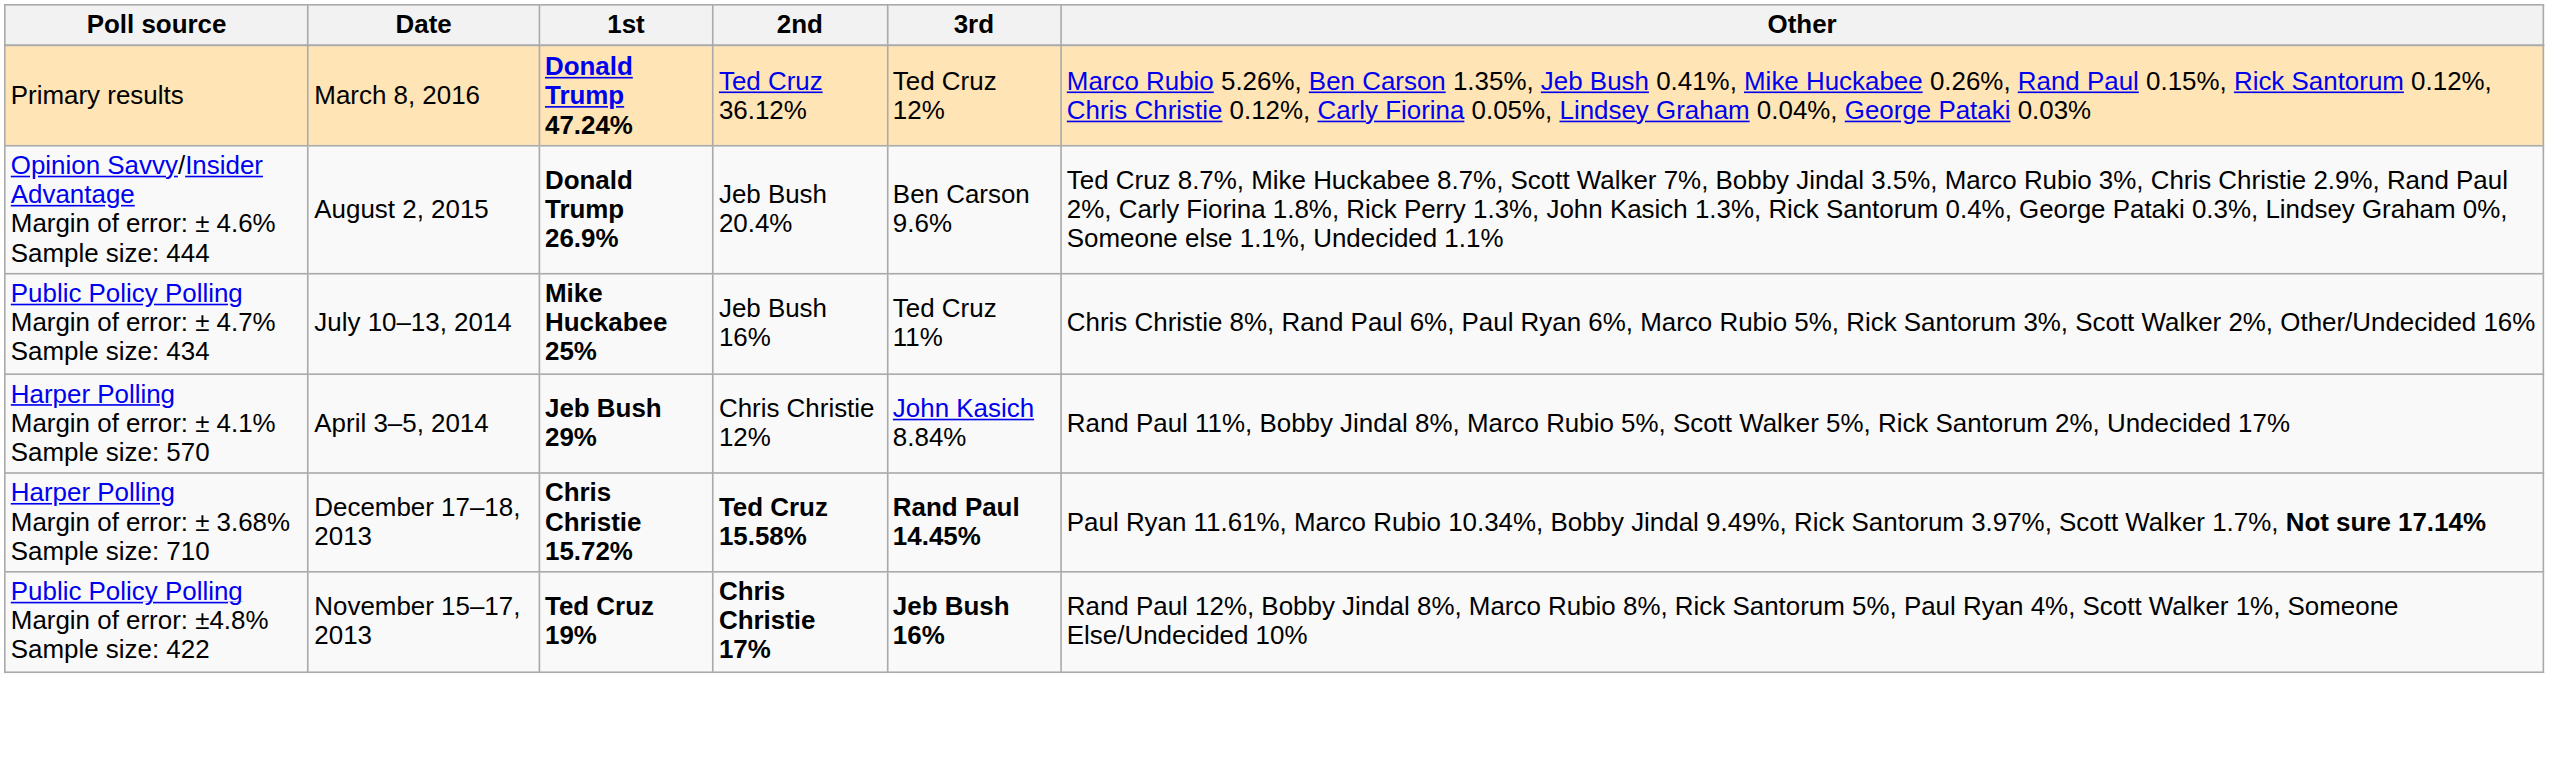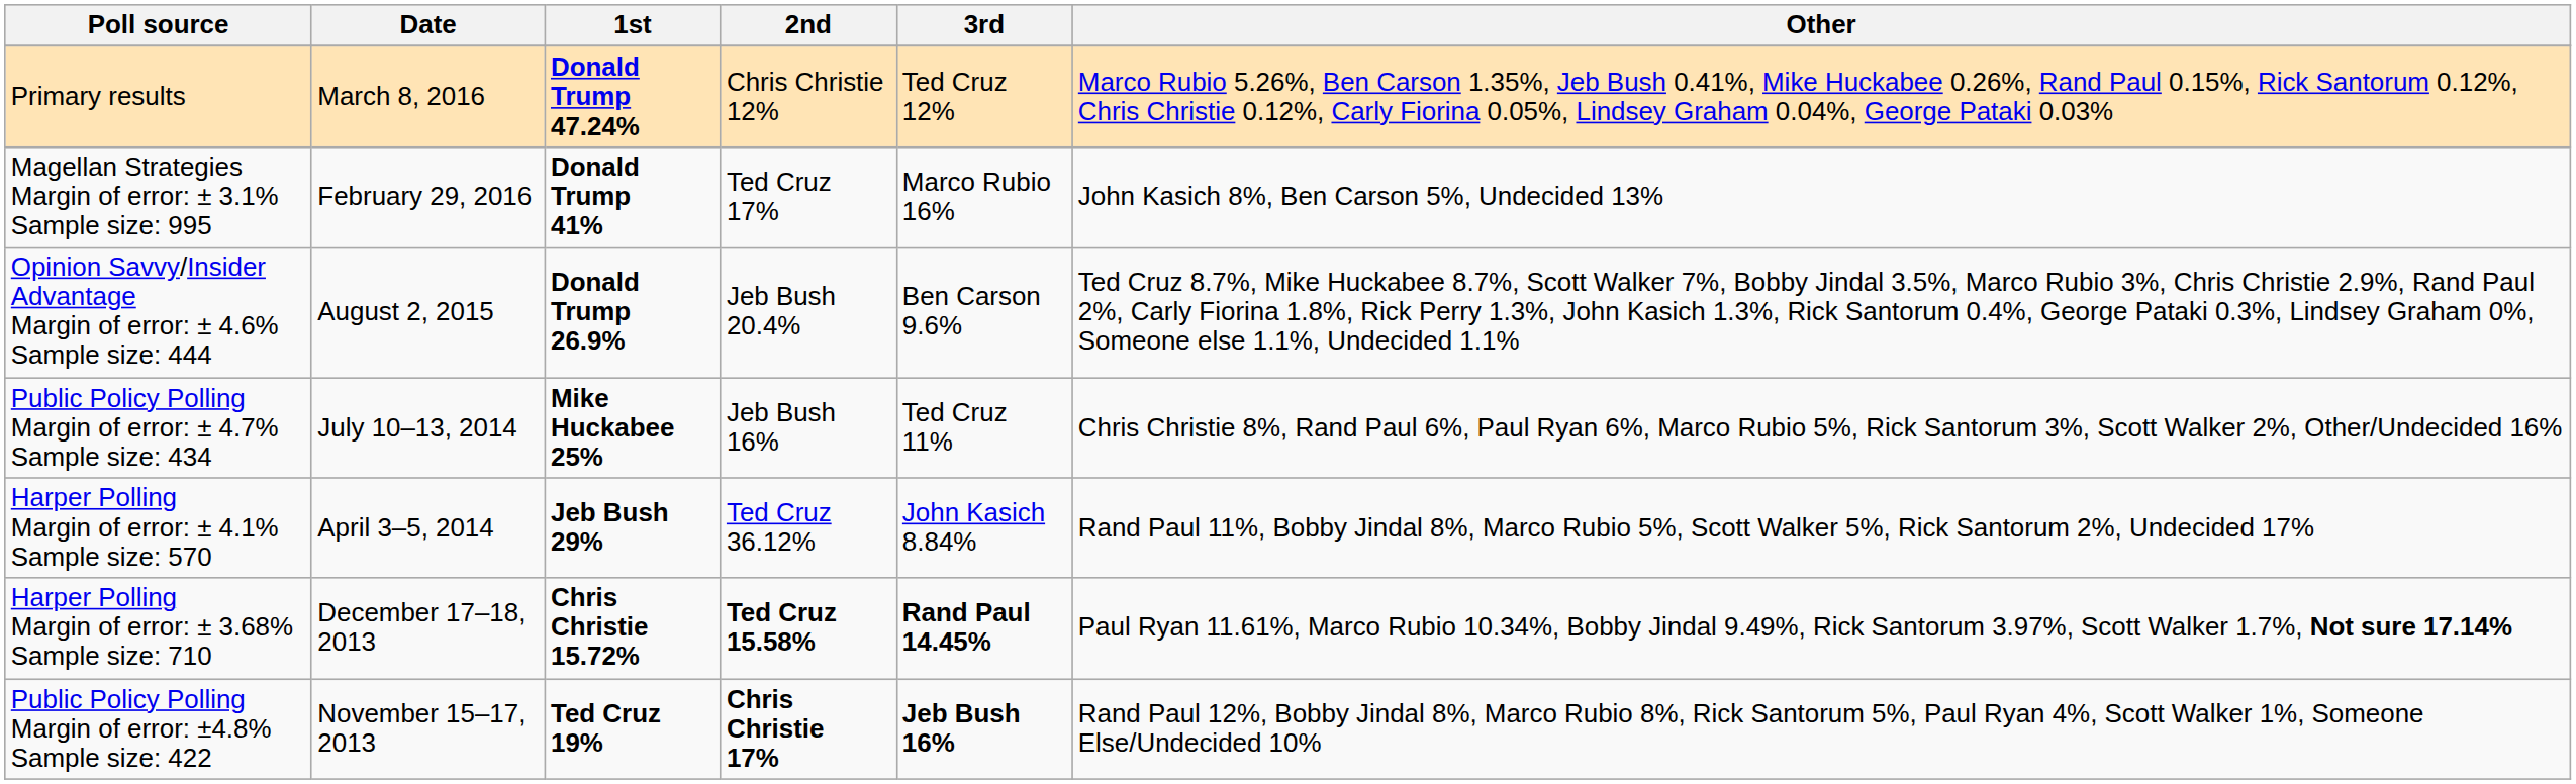Primary results | 2nd: Ted Cruz 36.12% -> Chris Christie 12%
+ row: Magellan Strategies Margin of error: ± 3.1% Sample size: 995 | February 29, 2016 | Donald Trump 41% | Ted Cruz 17% | Marco Rubio 16% | John Kasich 8%, Ben Carson 5%, Undecided 13%
Harper Polling Margin of error: ± 4.1% Sample size: 570 | 2nd: Chris Christie 12% -> Ted Cruz 36.12%
